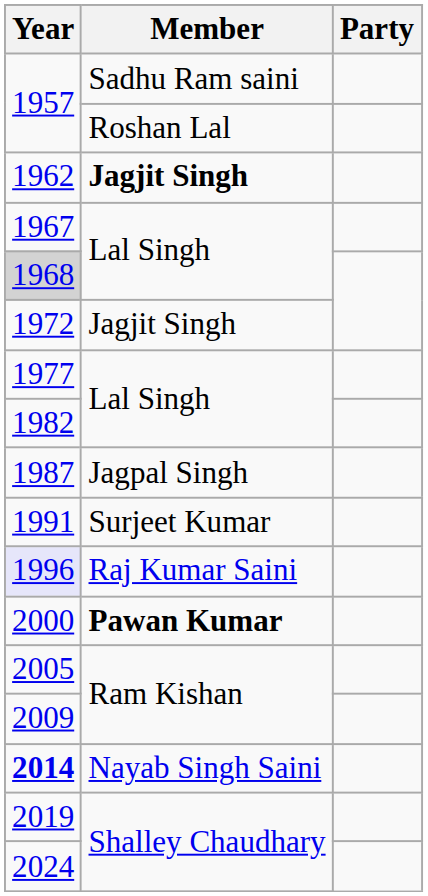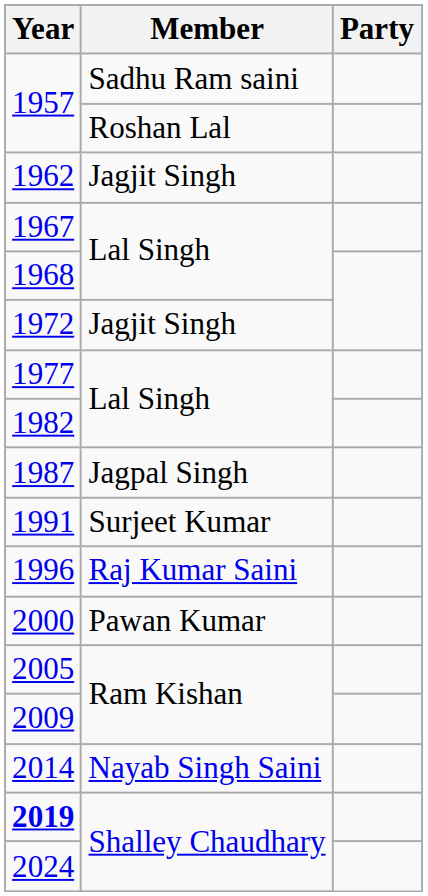1962 | Member: bold -> normal
1968 | Year: lightgrey background -> no background
1996 | Year: lavender background -> no background
2000 | Member: bold -> normal
2014 | Year: bold -> normal
2019 | Year: normal -> bold
